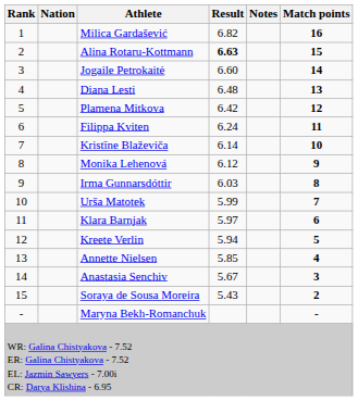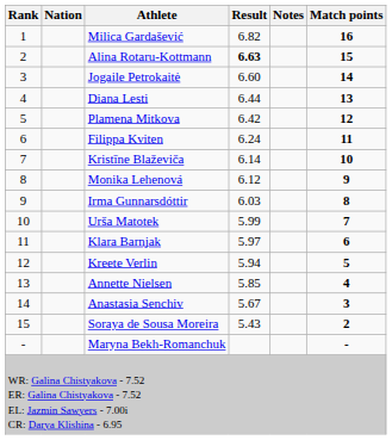Diana Lesti | Result: 6.48 -> 6.44
